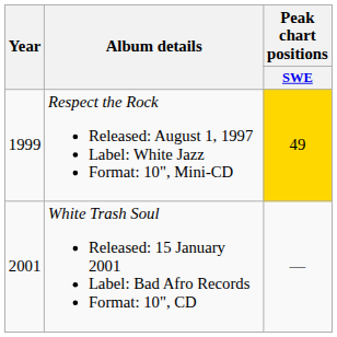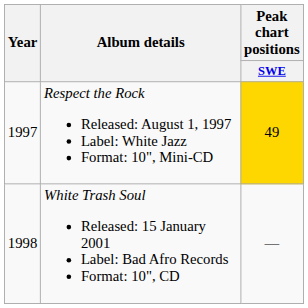row 3 | Year: 1999 -> 1997
row 4 | Year: 2001 -> 1998
